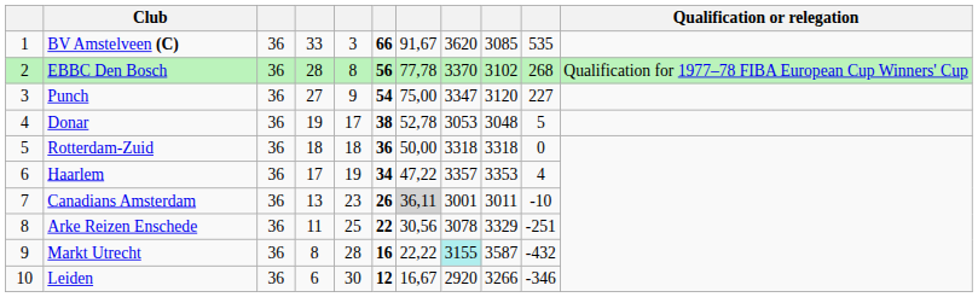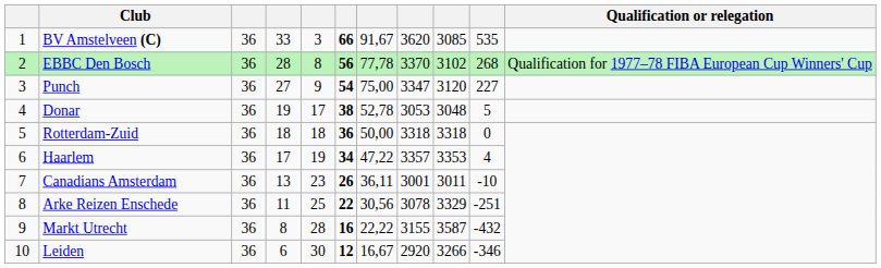Canadians Amsterdam | column 7: lightgrey background -> no background
Markt Utrecht | column 8: paleturquoise background -> no background
